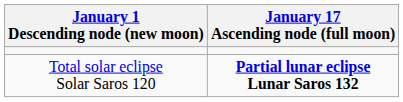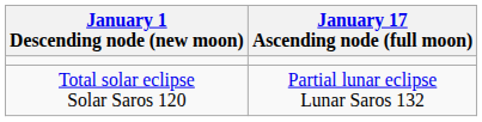row 3 | January 17 Ascending node (full moon): bold -> normal
